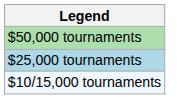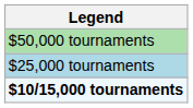row 4 | column 1: normal -> bold
